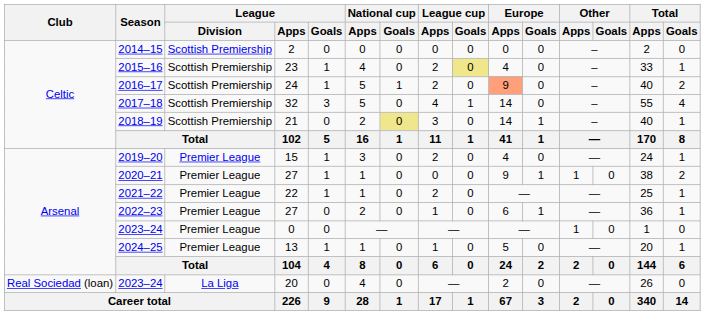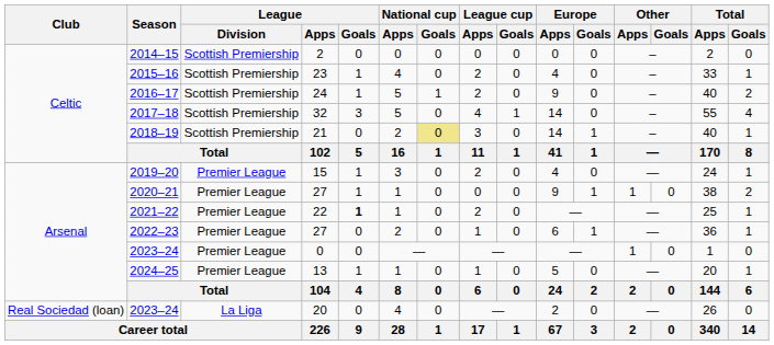2015–16 | League cup / Goals: khaki background -> no background
2016–17 | Europe / Apps: lightsalmon background -> no background
2021–22 | League / Goals: normal -> bold
